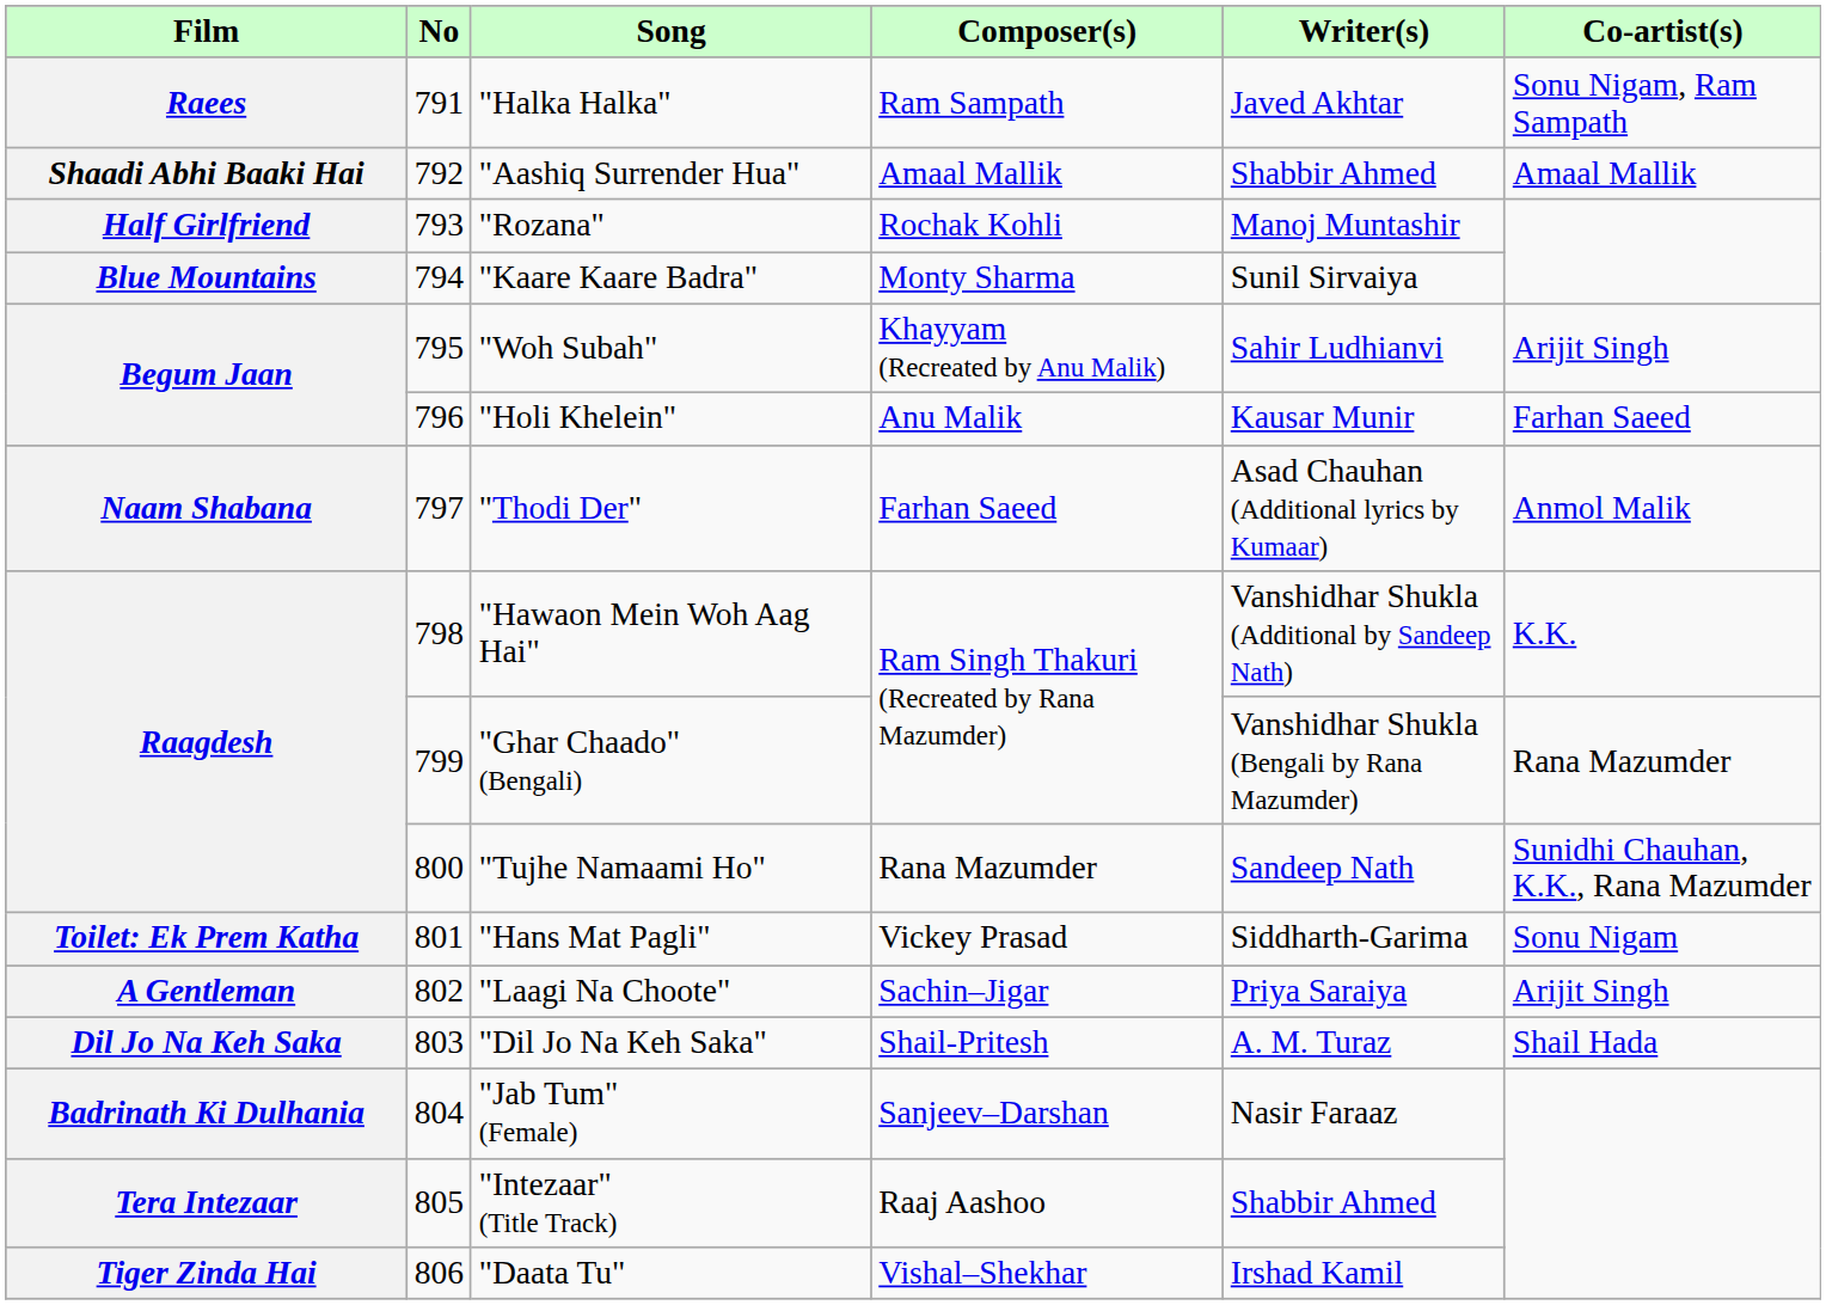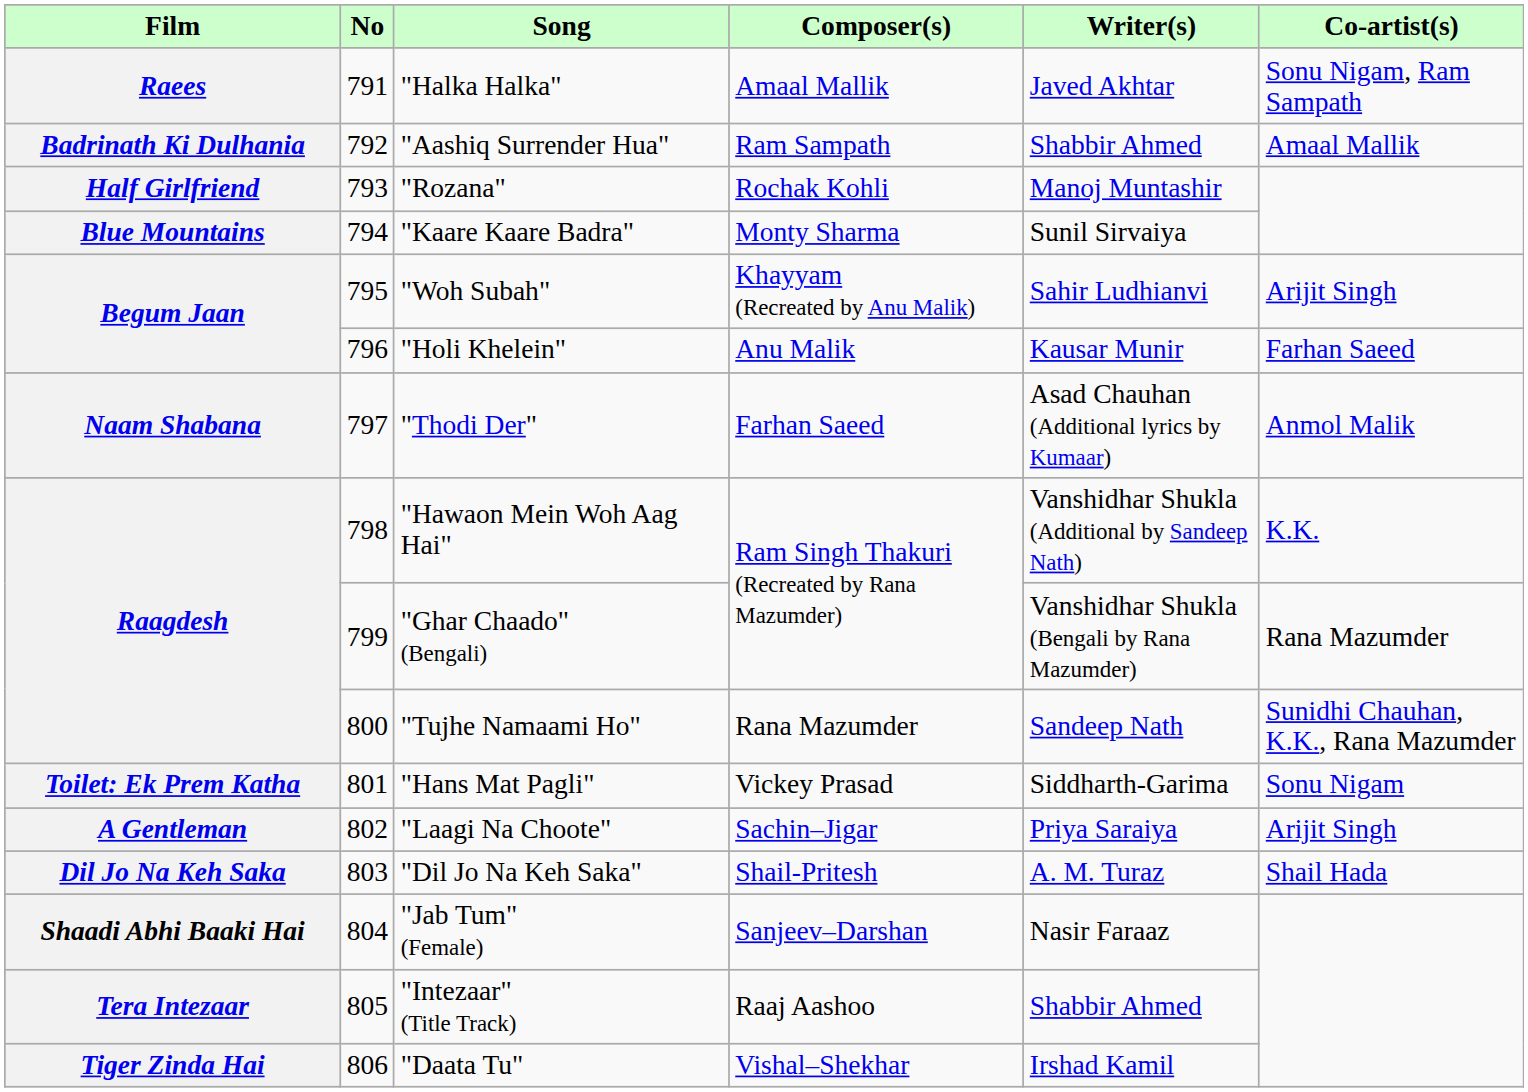"Halka Halka" | Composer(s): Ram Sampath -> Amaal Mallik
"Aashiq Surrender Hua" | Film: Shaadi Abhi Baaki Hai -> Badrinath Ki Dulhania
"Aashiq Surrender Hua" | Composer(s): Amaal Mallik -> Ram Sampath
"Jab Tum" (Female) | Film: Badrinath Ki Dulhania -> Shaadi Abhi Baaki Hai
